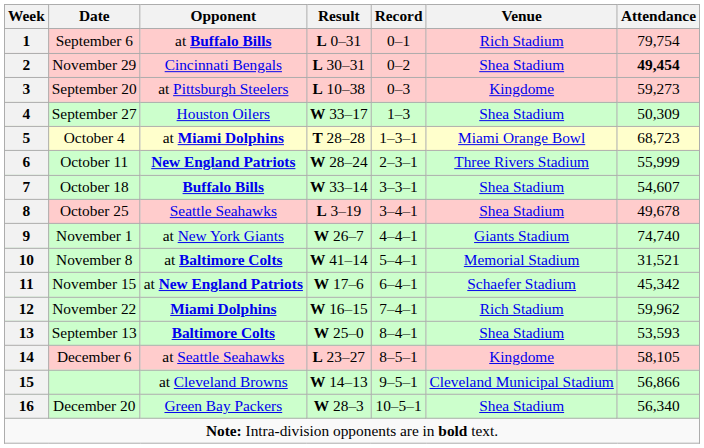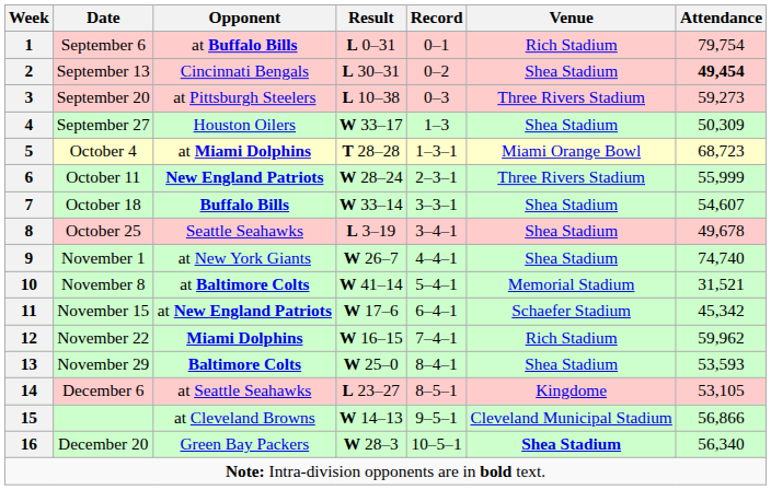2 | Date: November 29 -> September 13
3 | Venue: Kingdome -> Three Rivers Stadium
9 | Venue: Giants Stadium -> Shea Stadium
13 | Date: September 13 -> November 29
14 | Attendance: 58,105 -> 53,105
16 | Venue: normal -> bold
